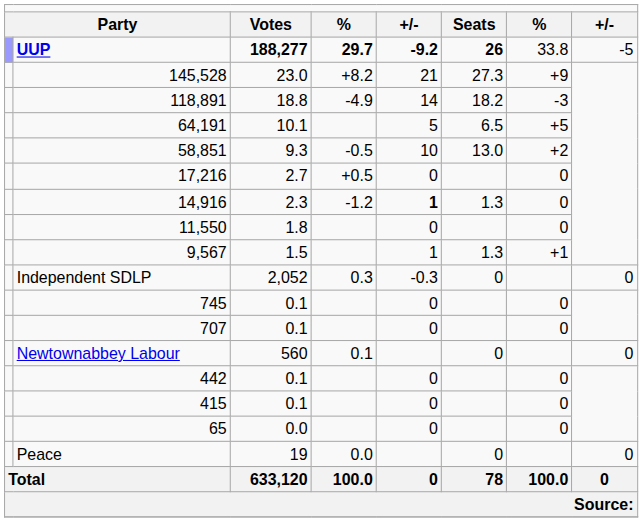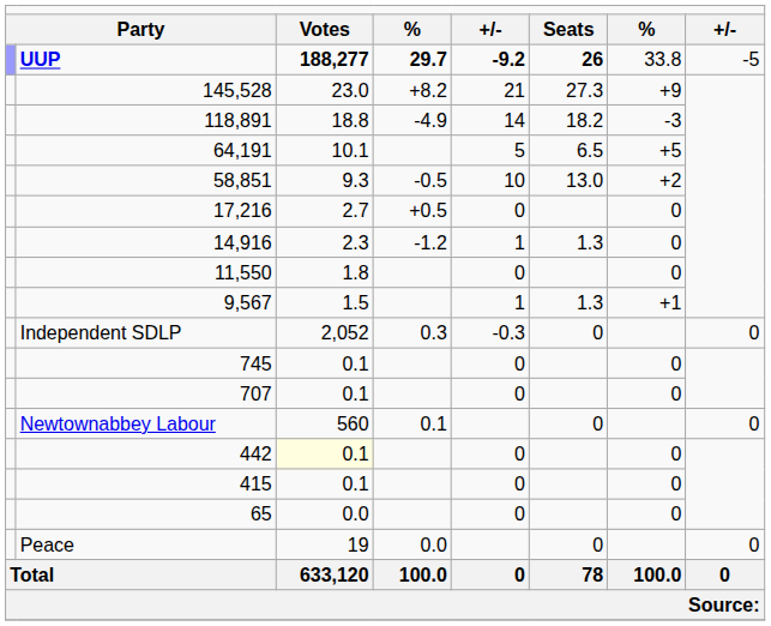14,916 | column 5: bold -> normal
442 | column 3: no background -> lightyellow background
